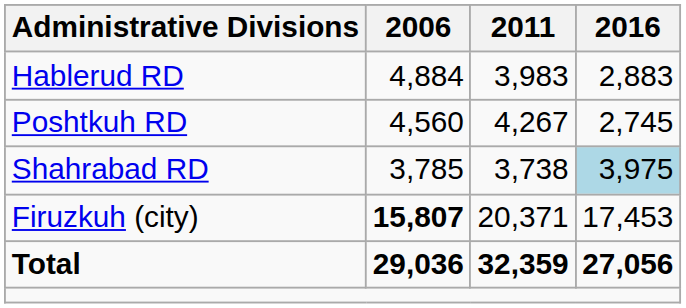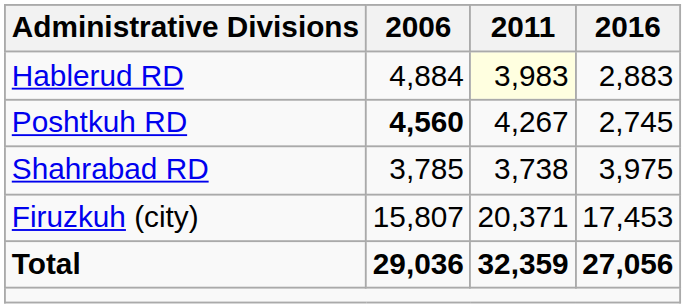Hablerud RD | 2011: no background -> lightyellow background
Poshtkuh RD | 2006: normal -> bold
Shahrabad RD | 2016: lightblue background -> no background
Firuzkuh (city) | 2006: bold -> normal
